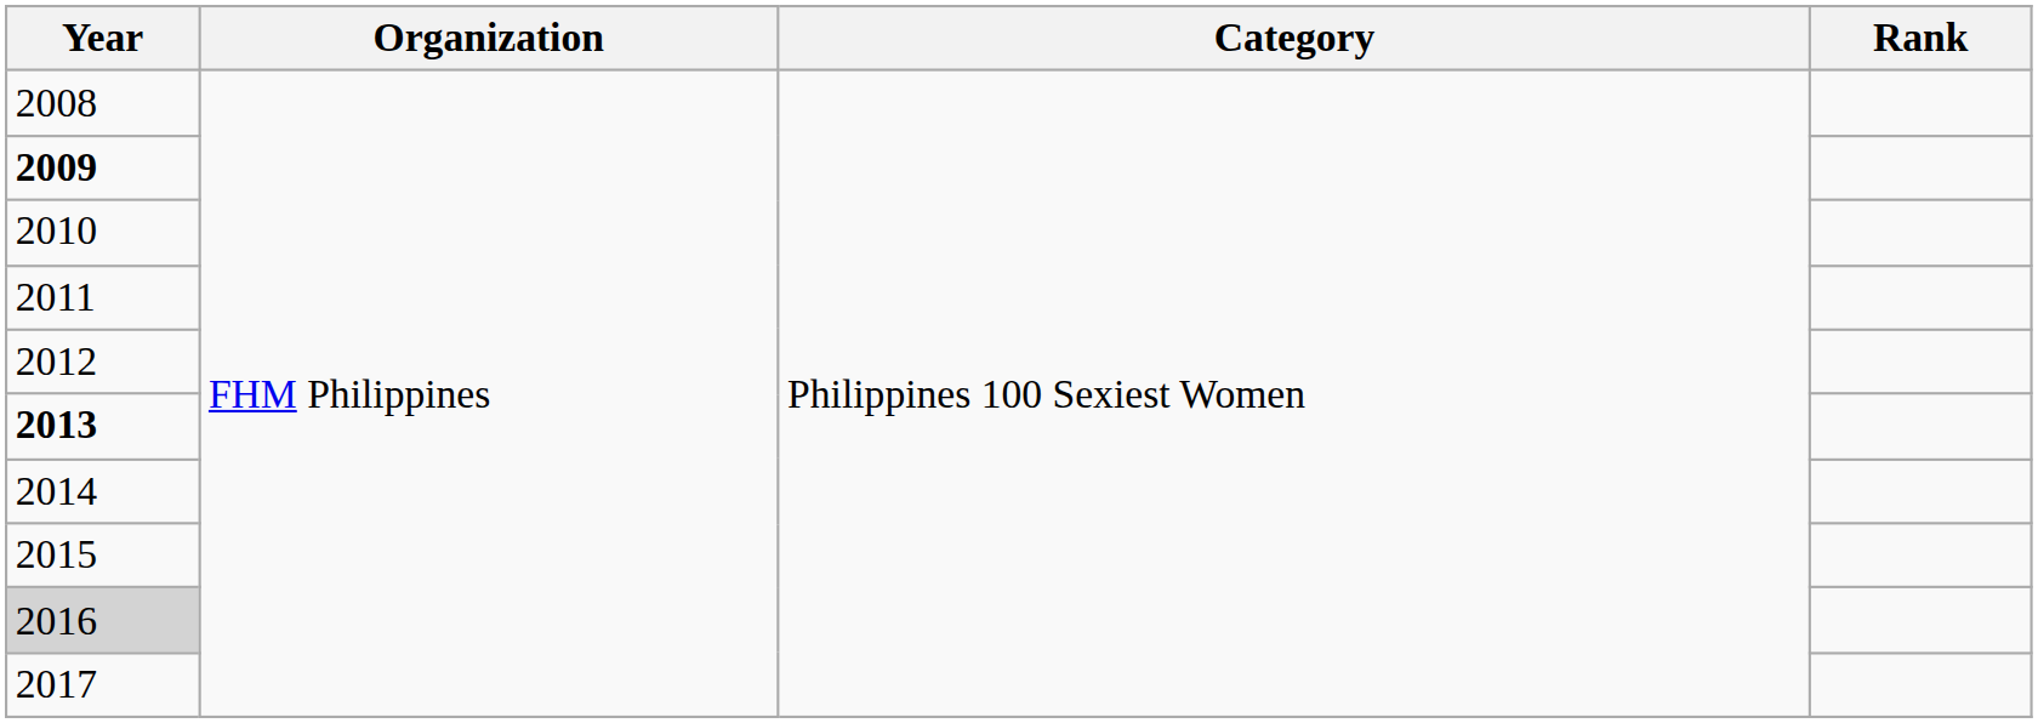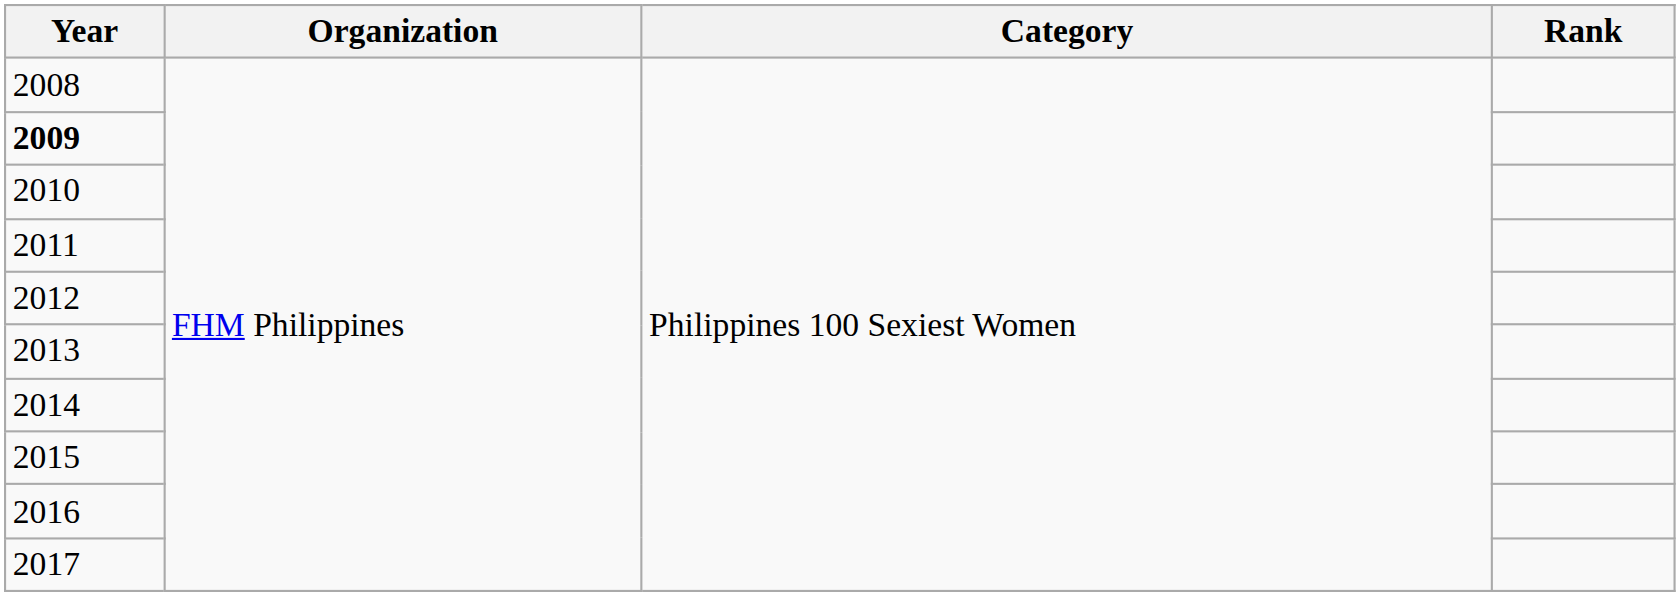2013 | Year: bold -> normal
2016 | Year: lightgrey background -> no background
